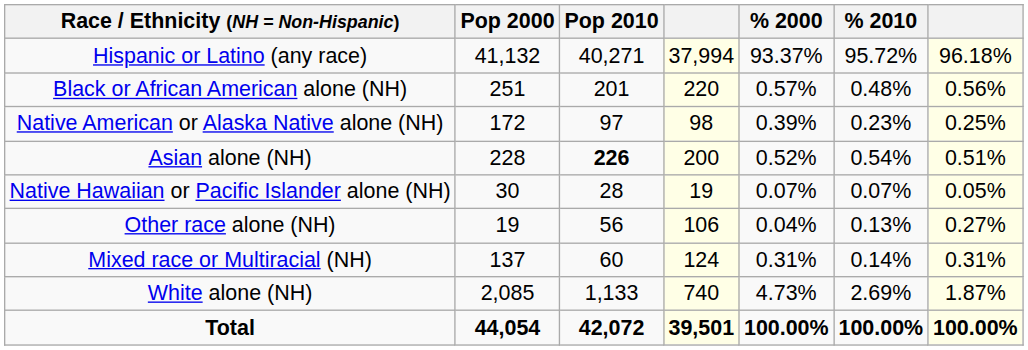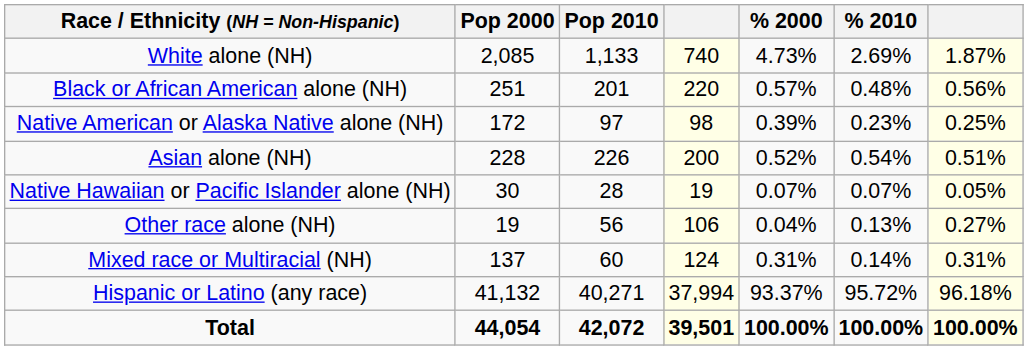rows swapped: White alone (NH) <-> Hispanic or Latino (any race)
Asian alone (NH) | Pop 2010: bold -> normal
